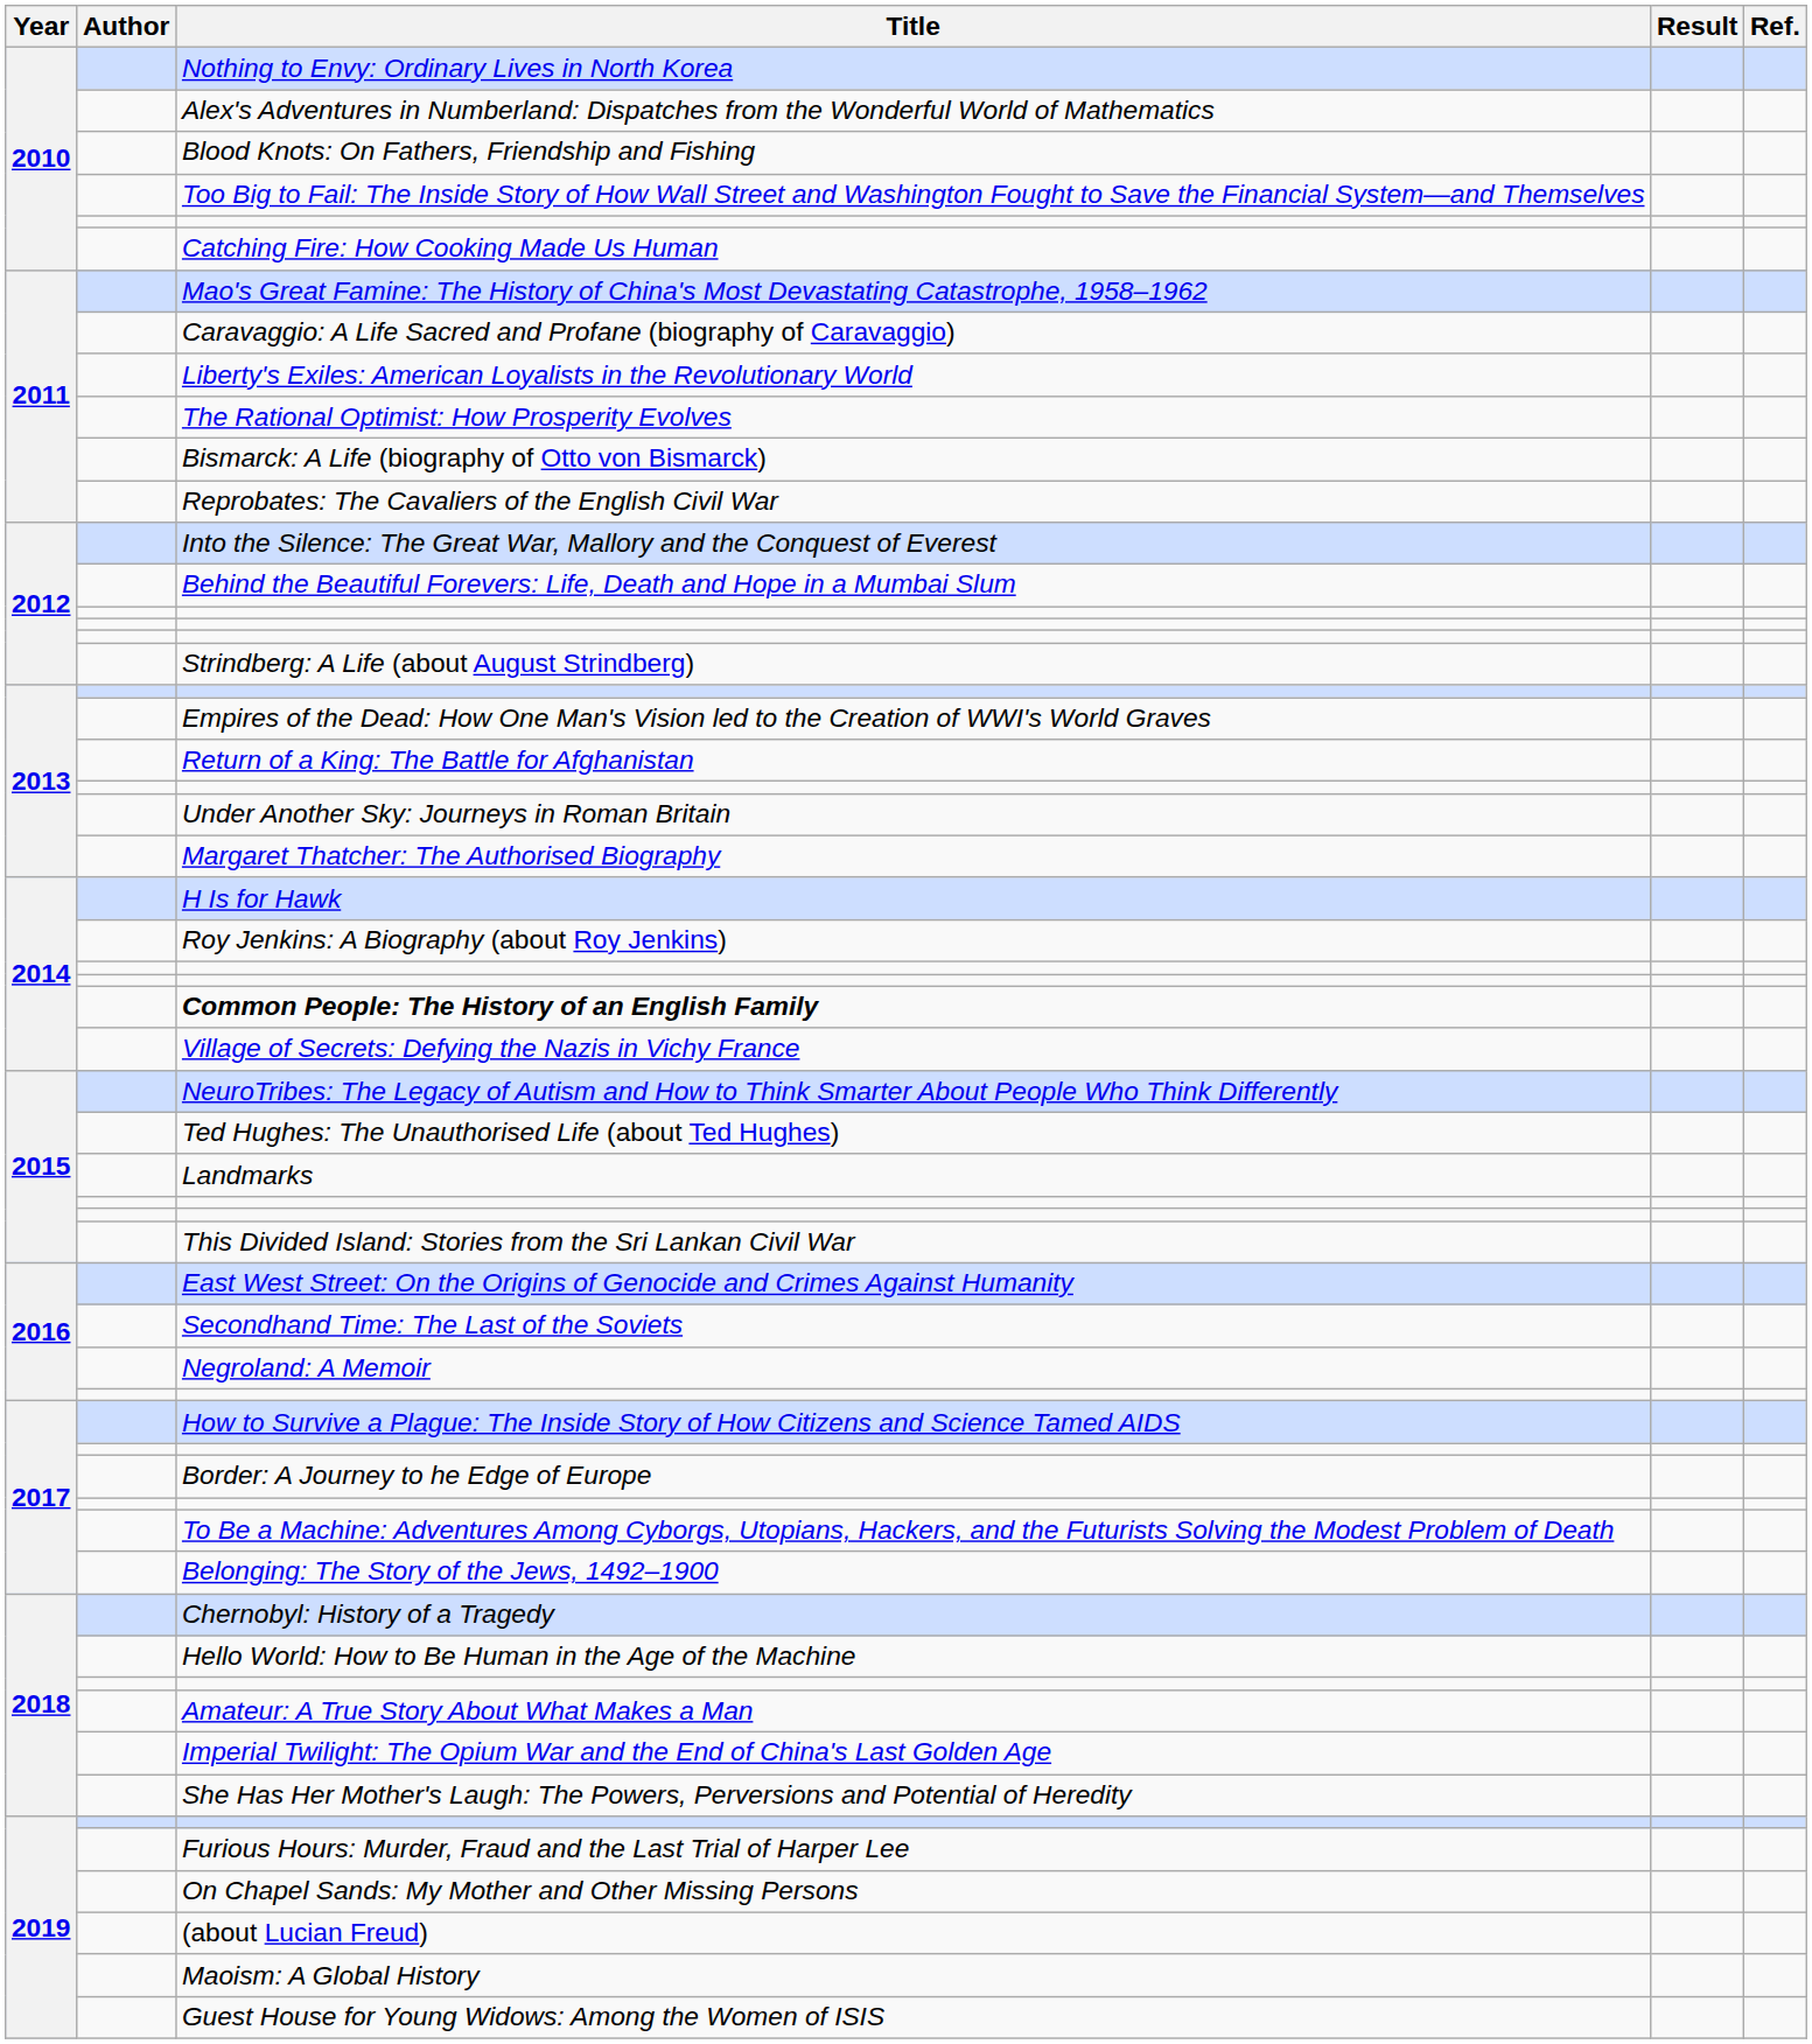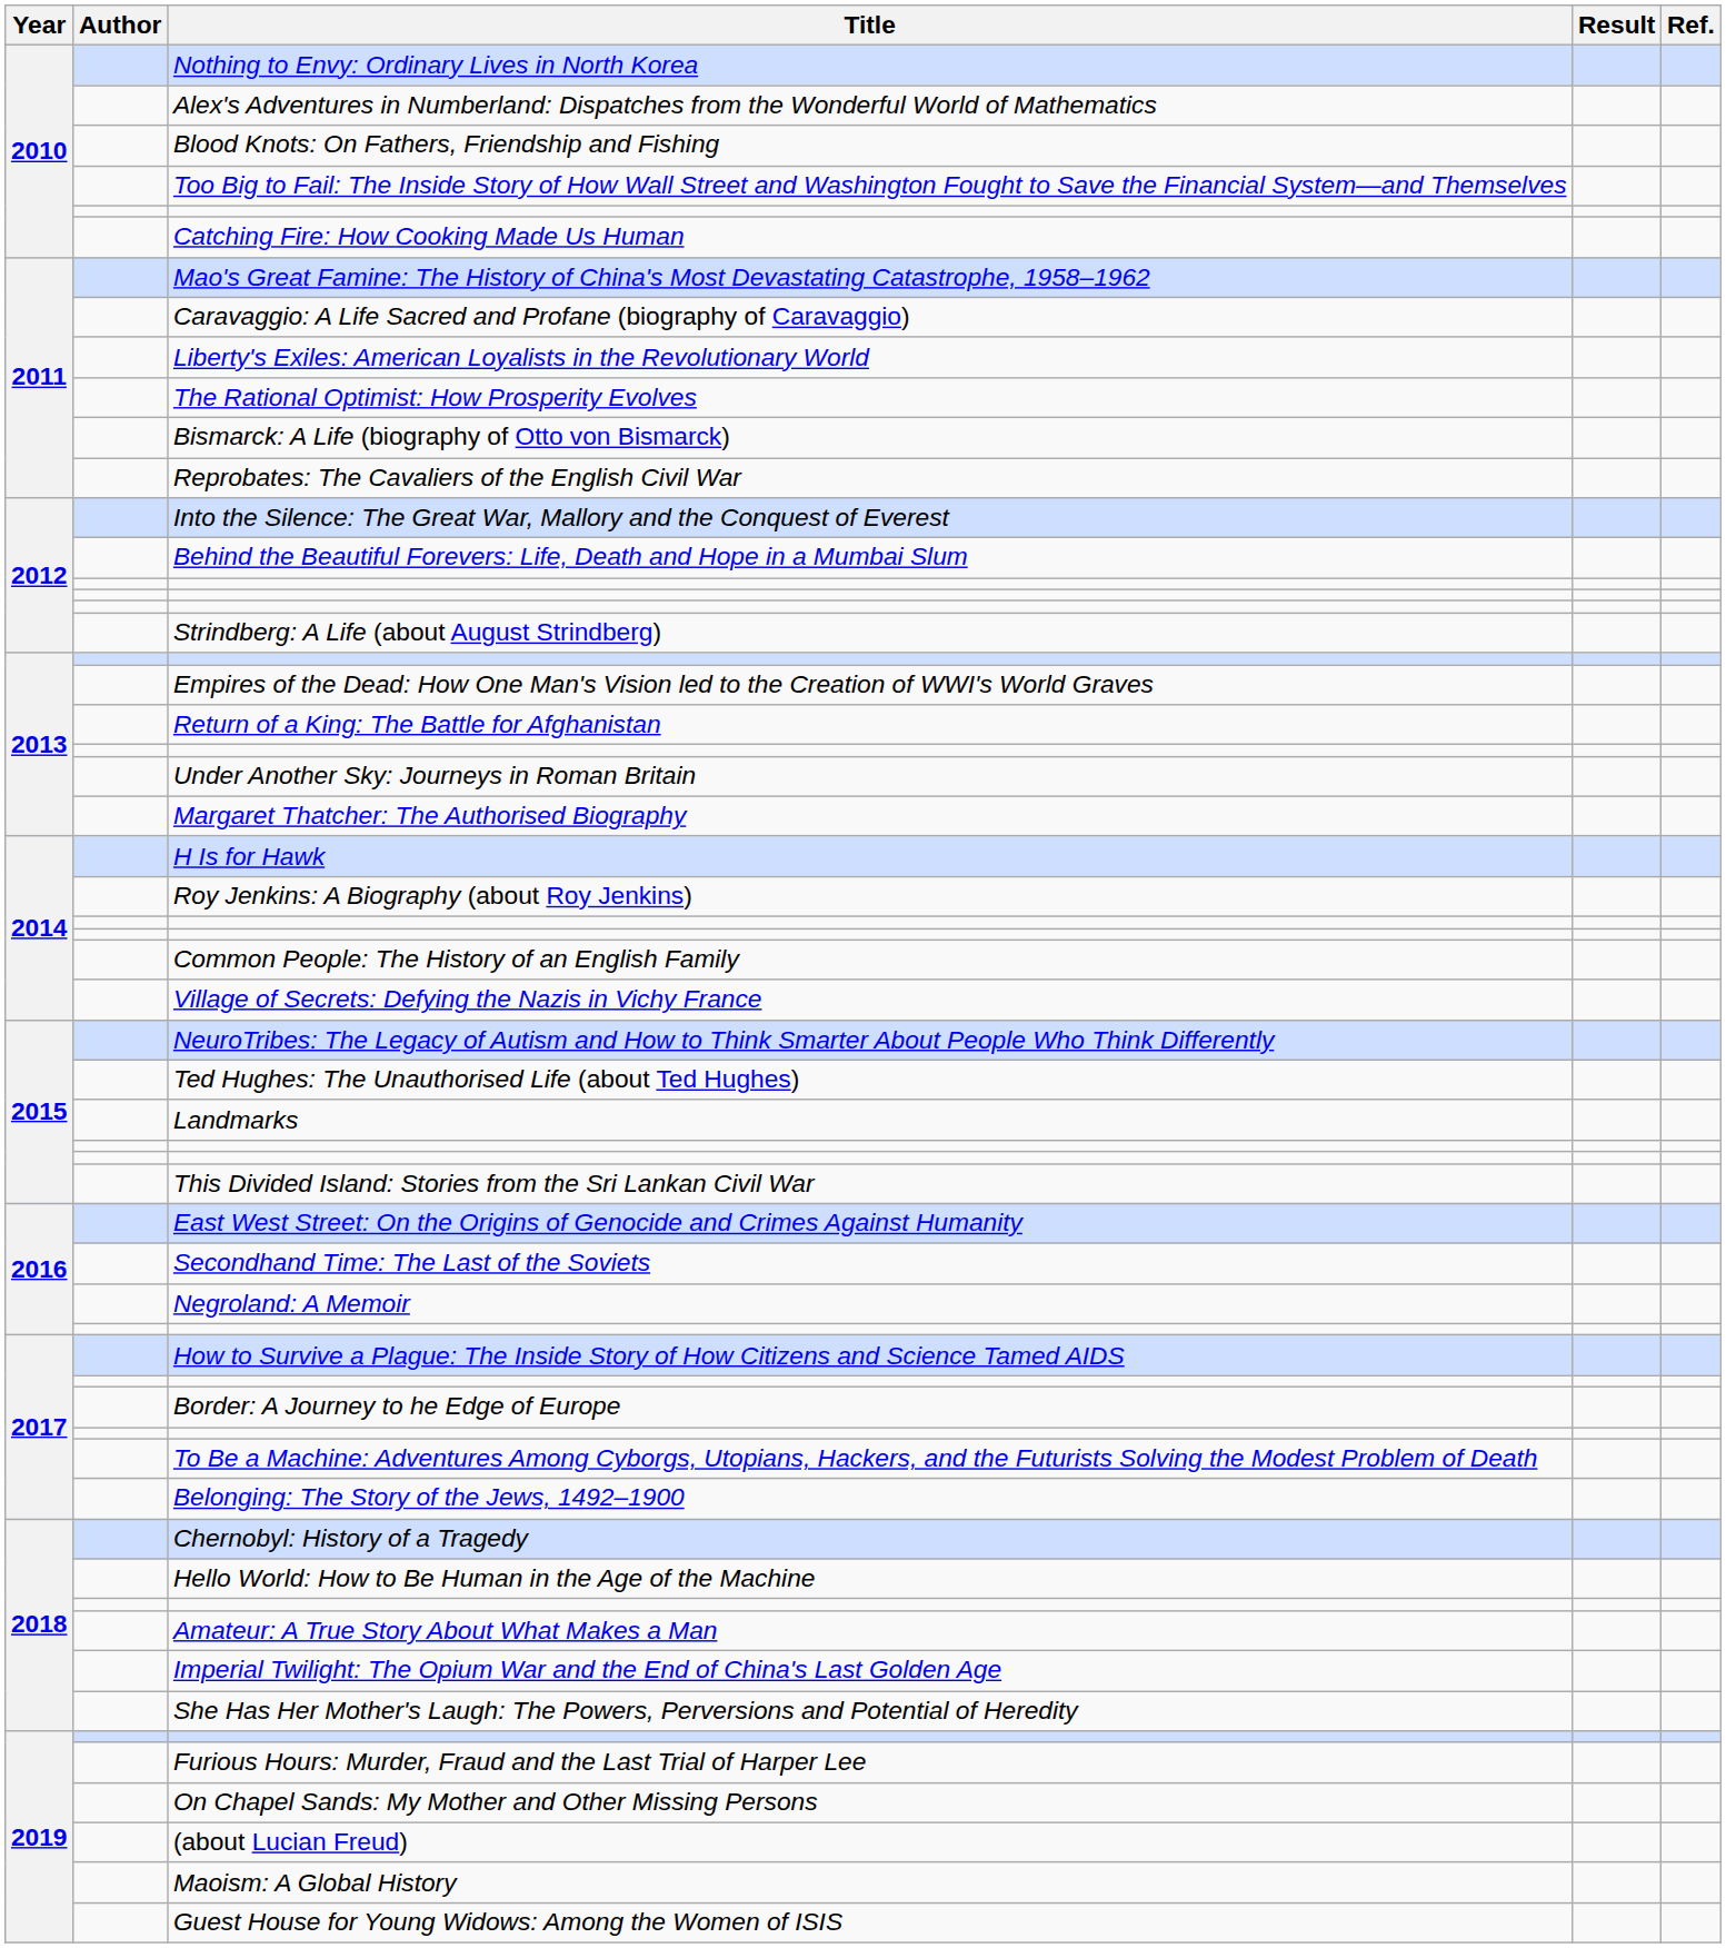Common People: The History of an English Family | Title: bold -> normal
